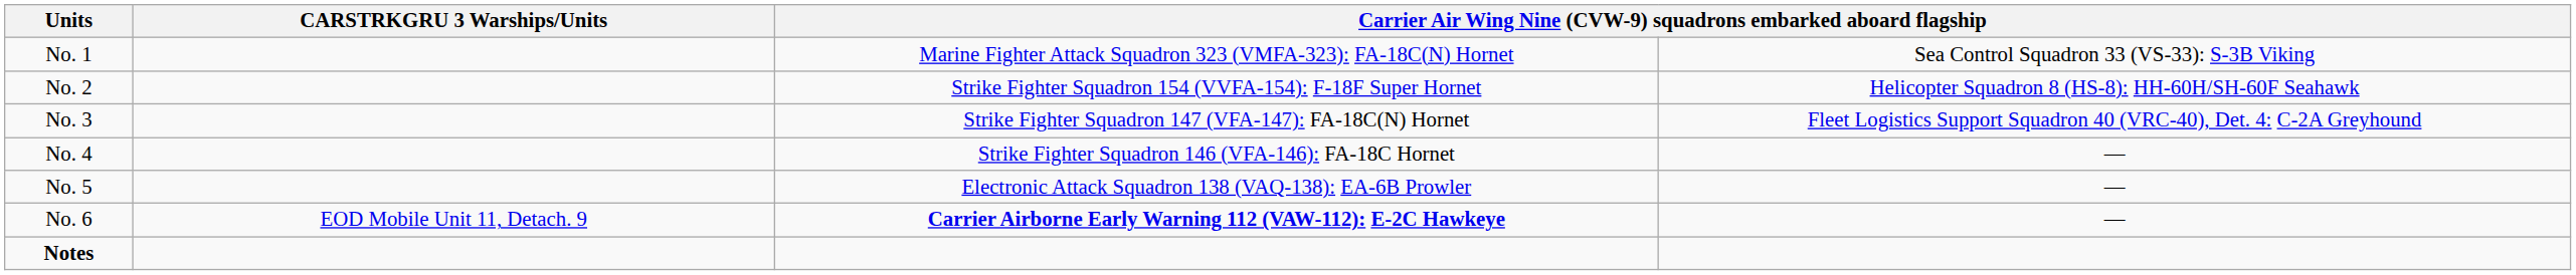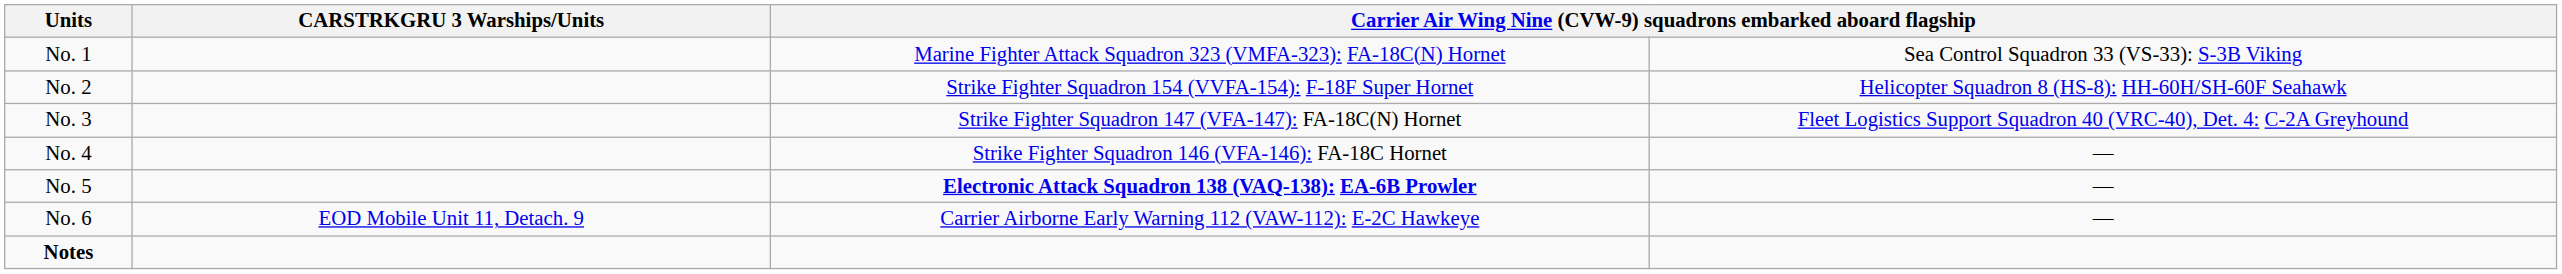No. 5 | column 3: normal -> bold
No. 6 | column 3: bold -> normal
